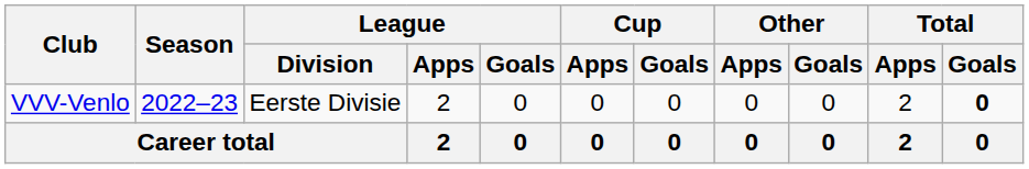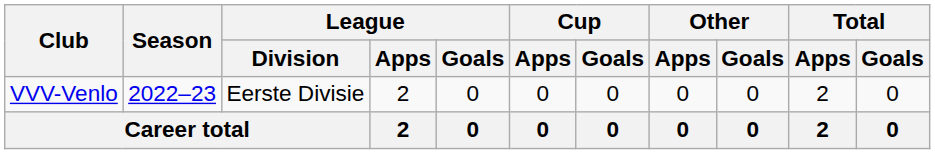VVV-Venlo | Total / Goals: bold -> normal
